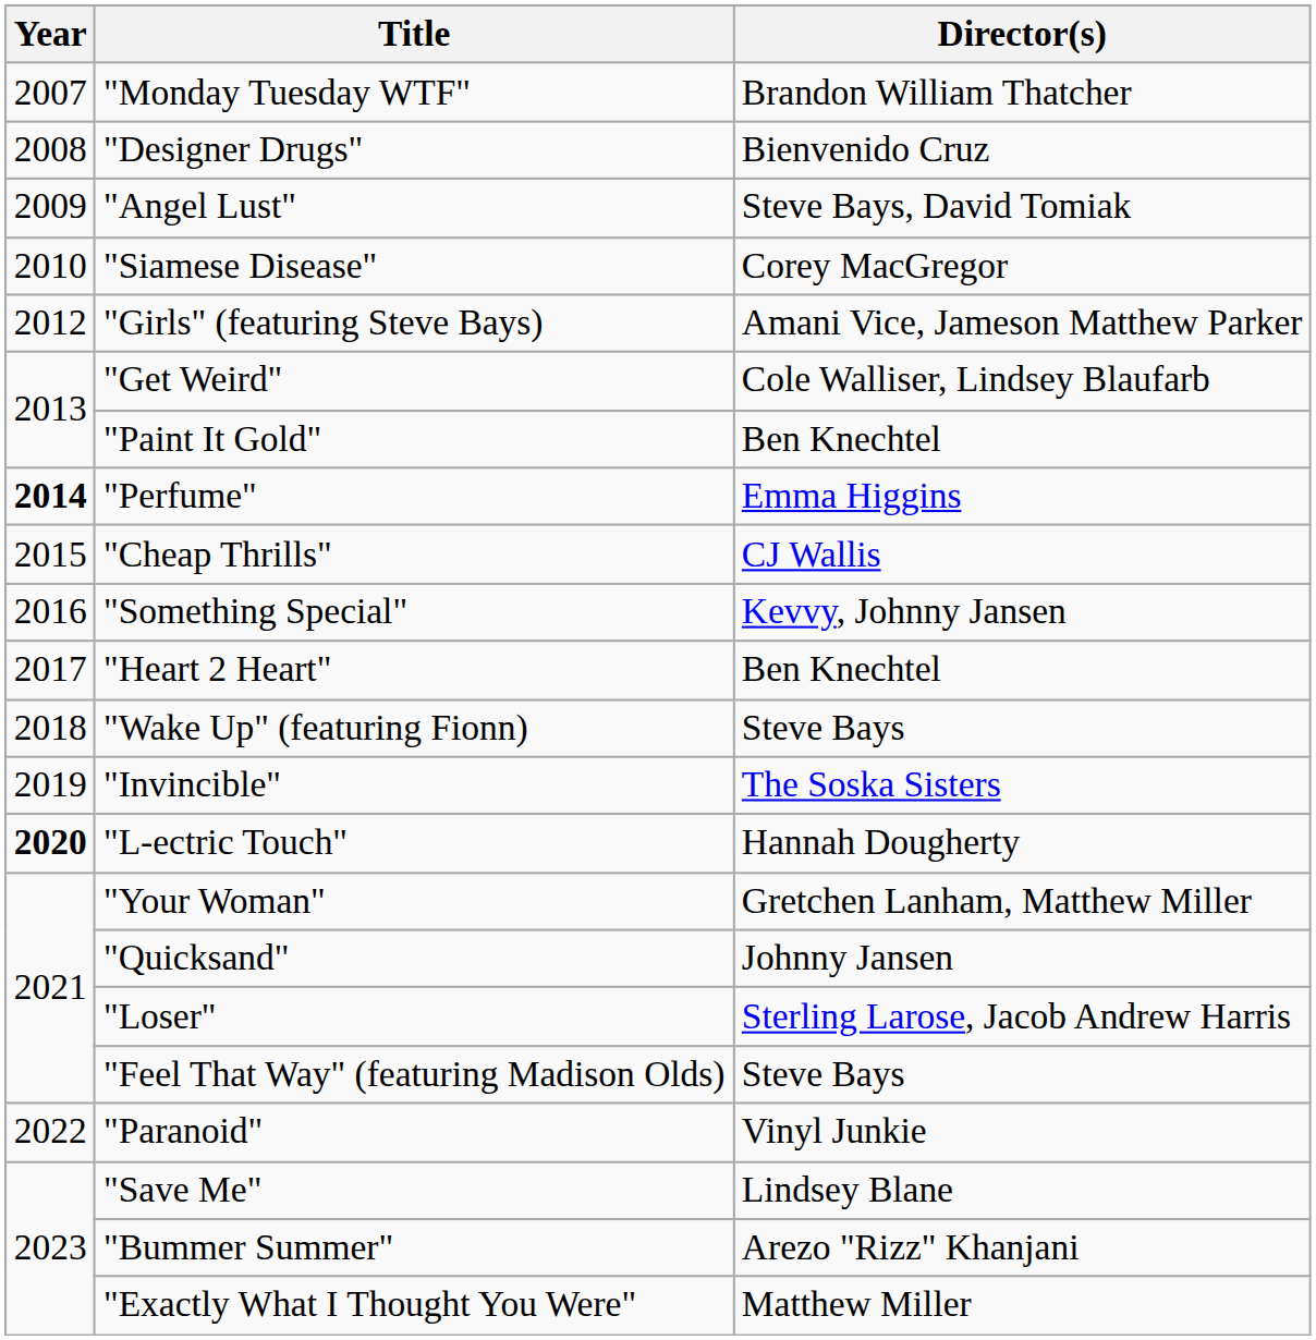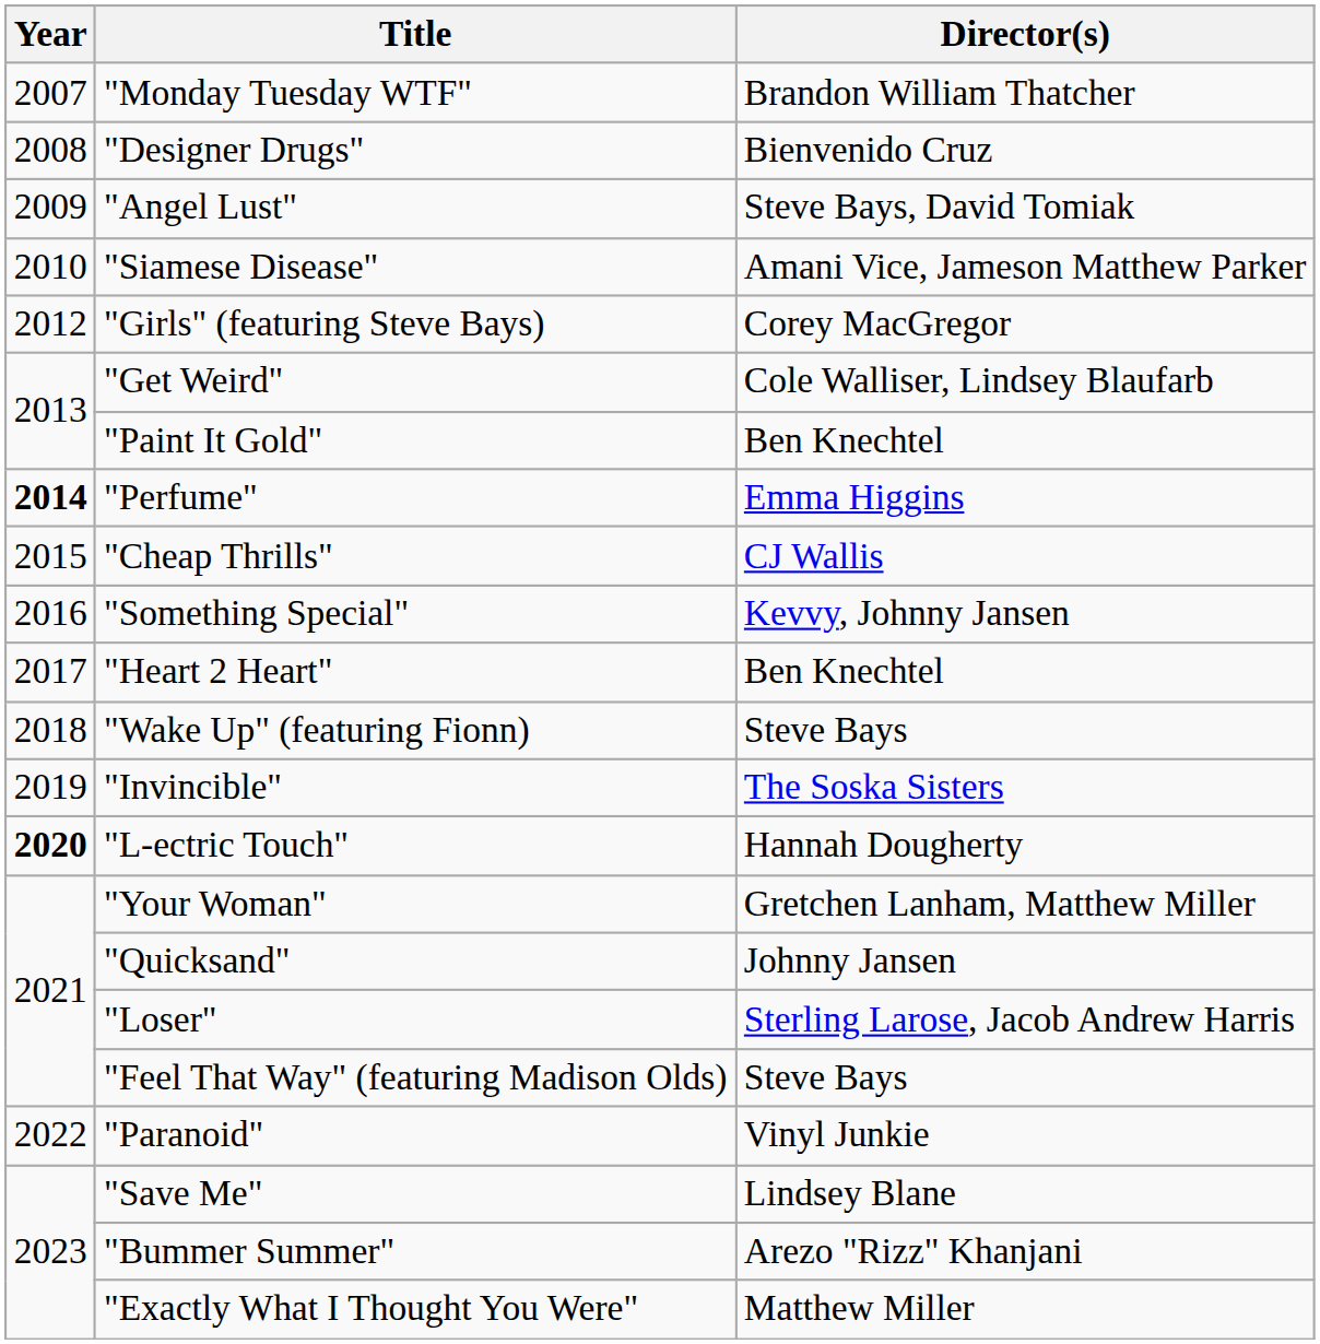"Siamese Disease" | Director(s): Corey MacGregor -> Amani Vice, Jameson Matthew Parker
"Girls" (featuring Steve Bays) | Director(s): Amani Vice, Jameson Matthew Parker -> Corey MacGregor
